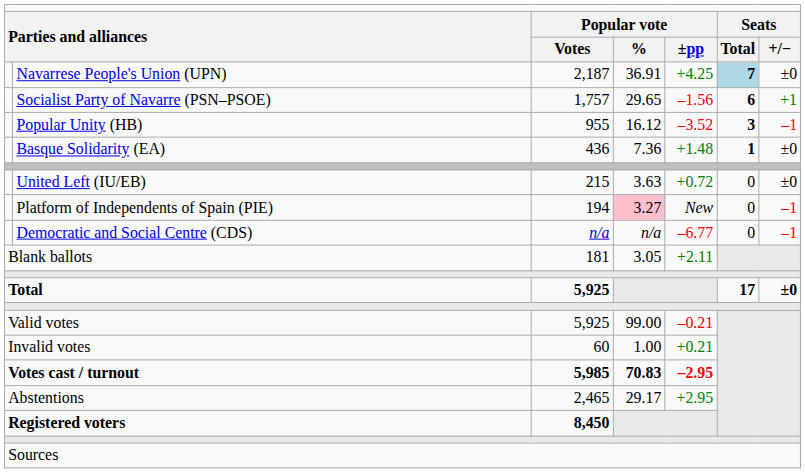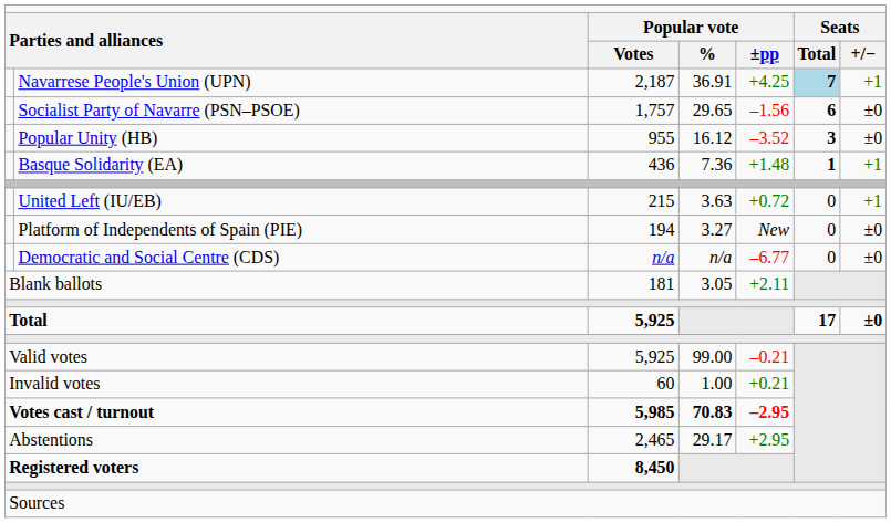Navarrese People's Union (UPN) | column 7: ±0 -> +1
Socialist Party of Navarre (PSN–PSOE) | column 7: +1 -> ±0
Popular Unity (HB) | column 7: –1 -> ±0
Basque Solidarity (EA) | column 7: ±0 -> +1
United Left (IU/EB) | column 7: ±0 -> +1
Platform of Independents of Spain (PIE) | column 4: pink background -> no background
Platform of Independents of Spain (PIE) | column 7: –1 -> ±0
Democratic and Social Centre (CDS) | column 7: –1 -> ±0
